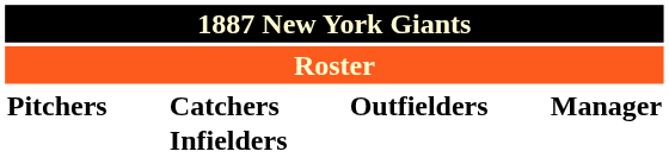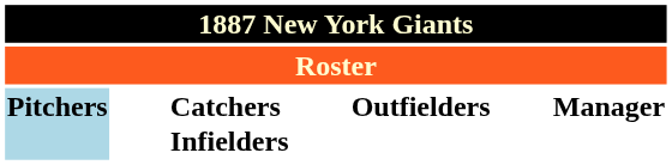Pitchers | column 1: no background -> lightblue background
